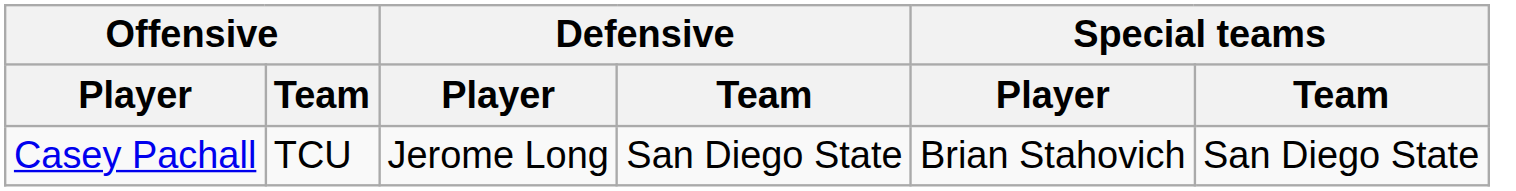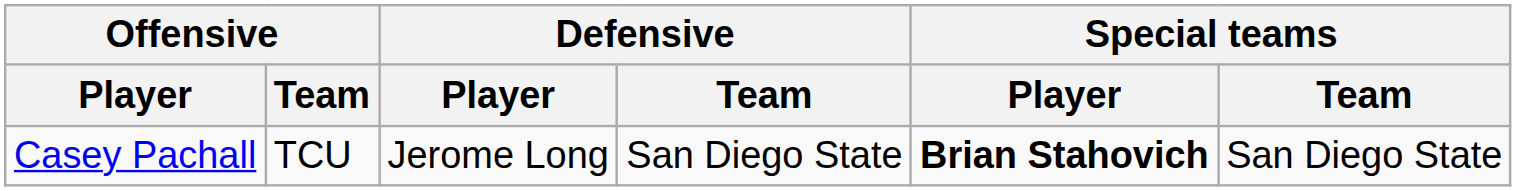Casey Pachall | Special teams / Player: normal -> bold
